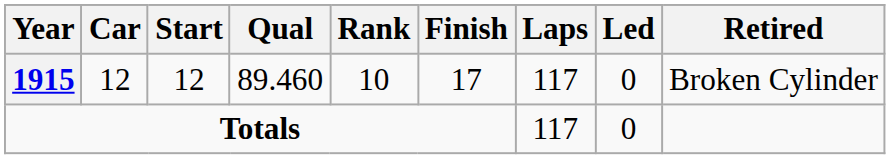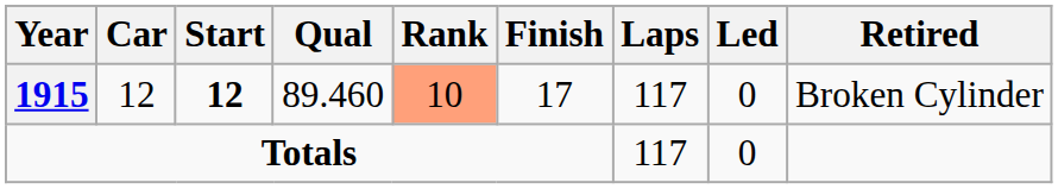1915 | Start: normal -> bold
1915 | Rank: no background -> lightsalmon background
